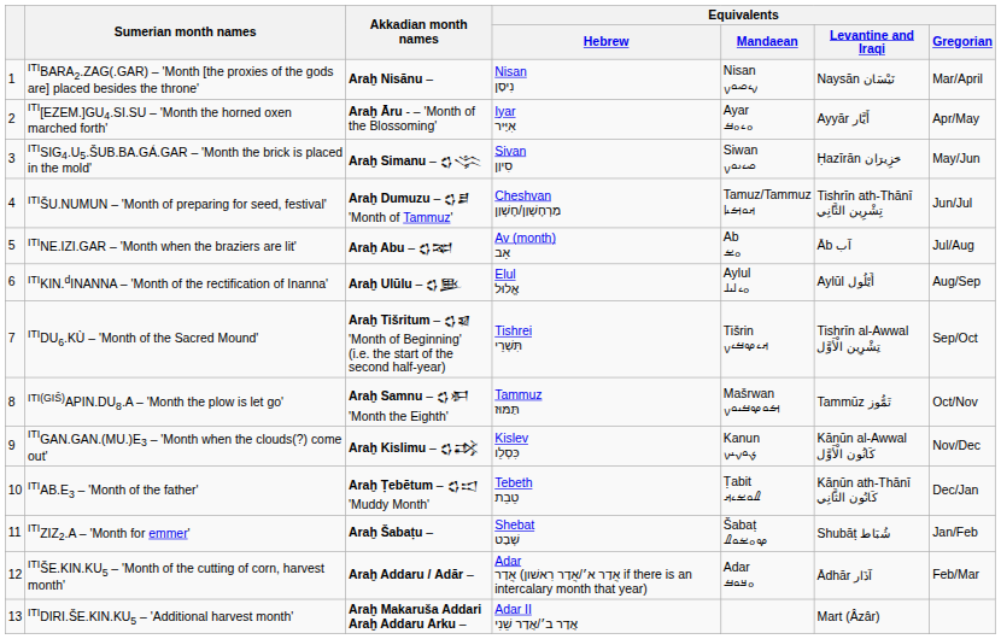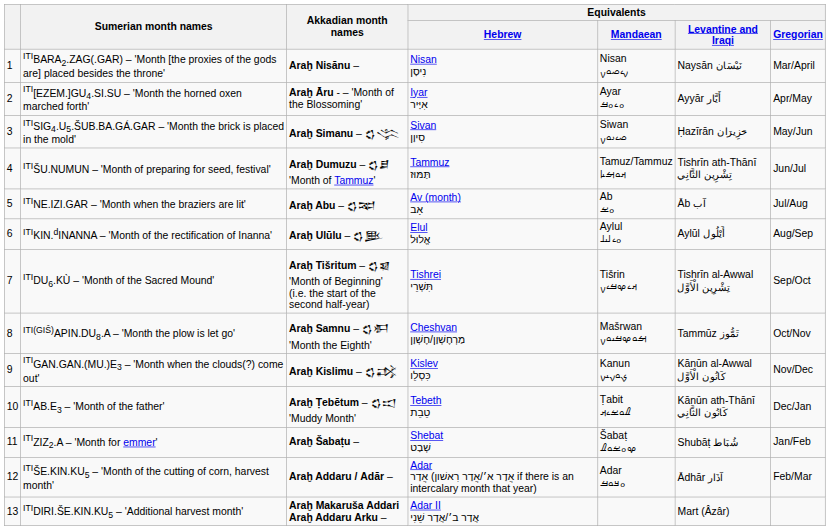ITIŠU.NUMUN – 'Month of preparing for seed, festival' | Equivalents / Hebrew: Cheshvan מַרְחֶשְׁוָן/חֶשְׁוָן -> Tammuz תַּמּוּז
ITI(GIŠ)APIN.DU8.A – 'Month the plow is let go' | Equivalents / Hebrew: Tammuz תַּמּוּז -> Cheshvan מַרְחֶשְׁוָן/חֶשְׁוָן
